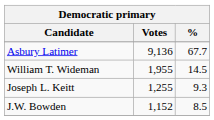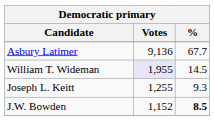William T. Wideman | Votes: no background -> lavender background
J.W. Bowden | %: normal -> bold
